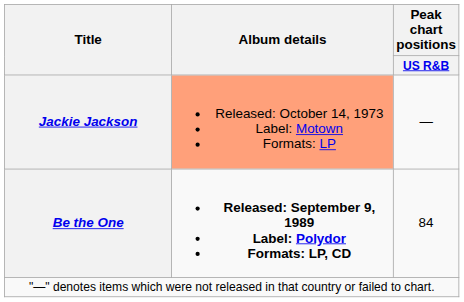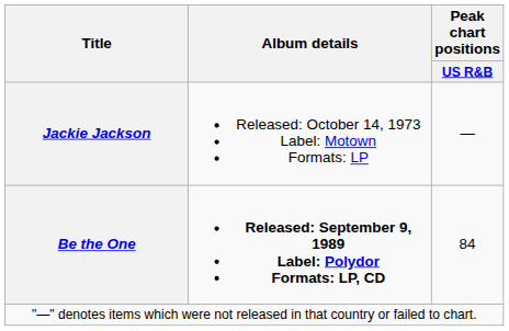Jackie Jackson | Album details: lightsalmon background -> no background
